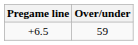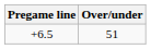+6.5 | Over/under: 59 -> 51
